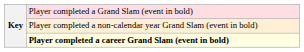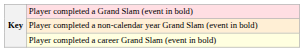row 3 | column 2: bold -> normal
